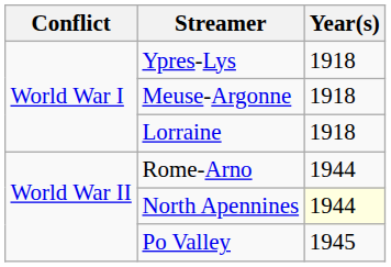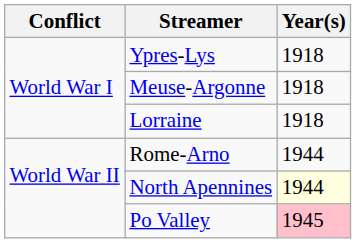Po Valley | Year(s): no background -> pink background
